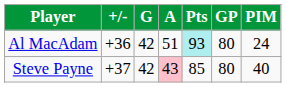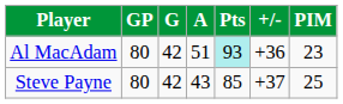columns swapped: GP <-> +/-
Al MacAdam | PIM: 24 -> 23
Steve Payne | A: pink background -> no background
Steve Payne | PIM: 40 -> 25
